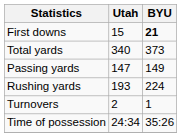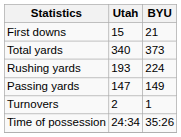First downs | BYU: bold -> normal
rows swapped: Rushing yards <-> Passing yards
